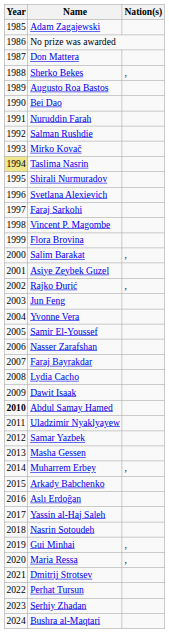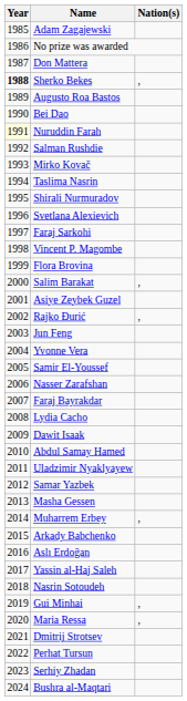Sherko Bekes | Year: normal -> bold
Nuruddin Farah | Year: no background -> lightyellow background
Taslima Nasrin | Year: khaki background -> no background
Abdul Samay Hamed | Year: bold -> normal
